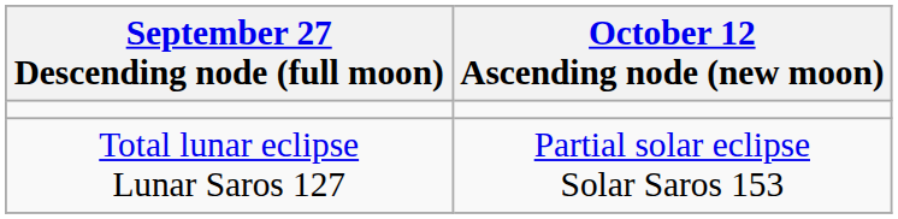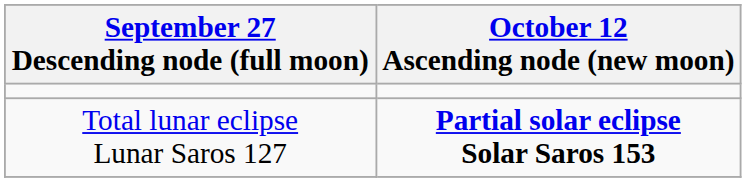row 3 | October 12 Ascending node (new moon): normal -> bold
